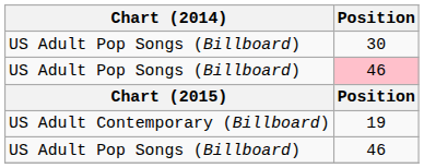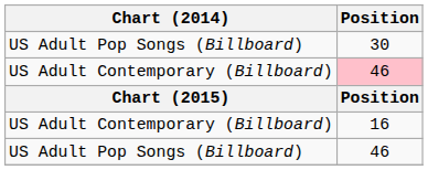row 3 | Chart (2014): US Adult Pop Songs (Billboard) -> US Adult Contemporary (Billboard)
row 5 | Position: 19 -> 16
